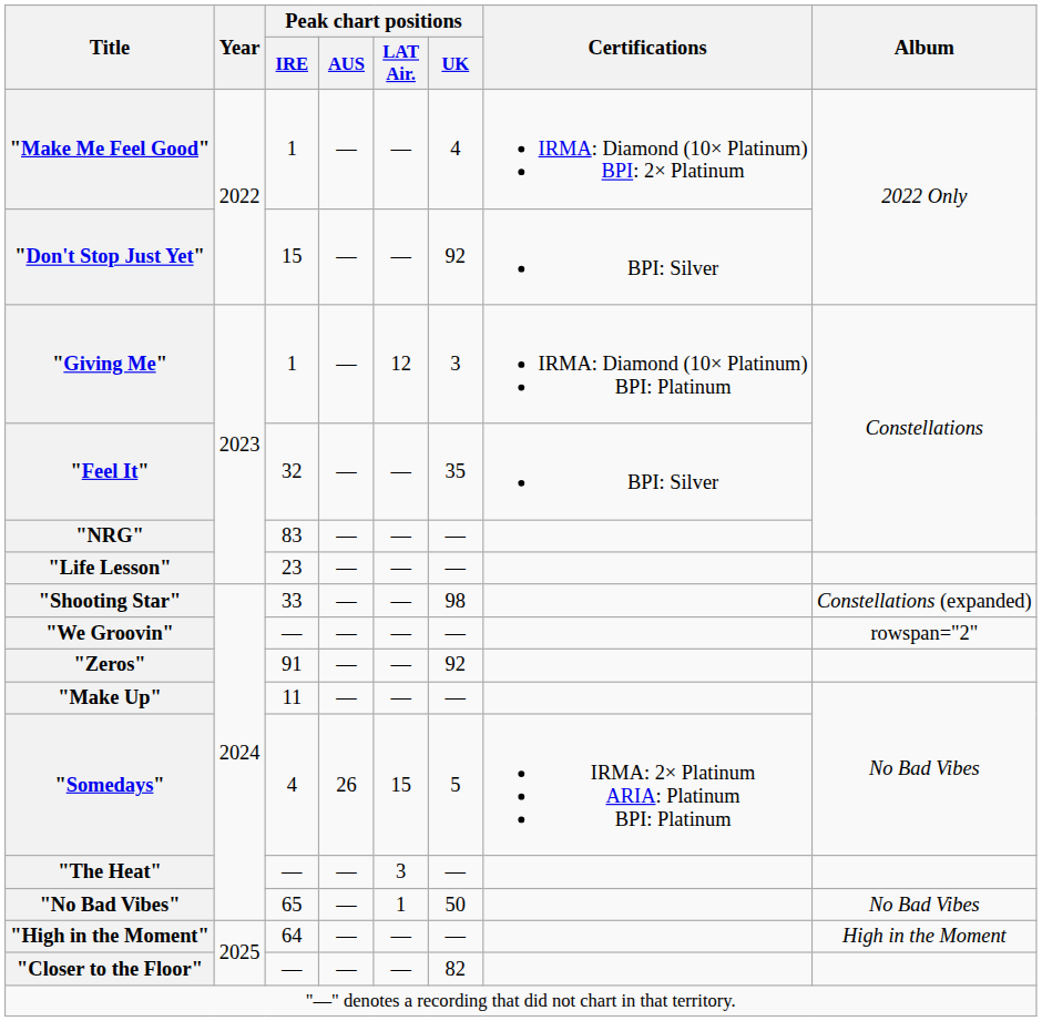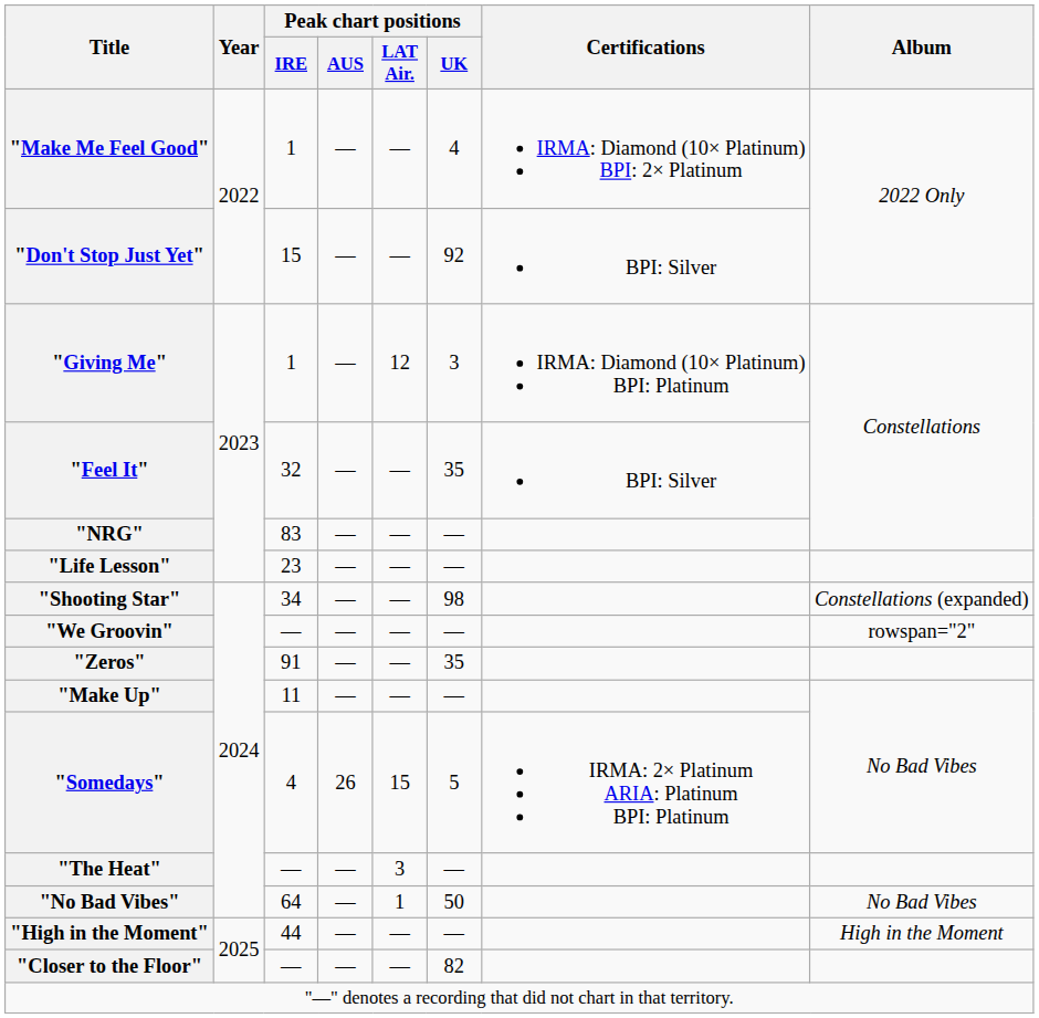"Shooting Star" | Peak chart positions / IRE: 33 -> 34
"Zeros" | Peak chart positions / UK: 92 -> 35
"No Bad Vibes" | Peak chart positions / IRE: 65 -> 64
"High in the Moment" | Peak chart positions / IRE: 64 -> 44
